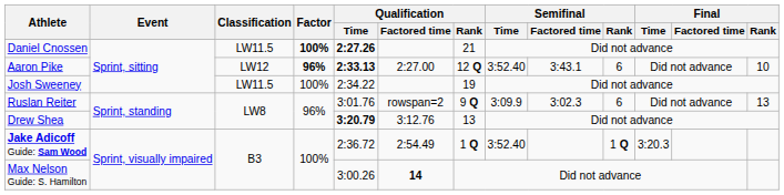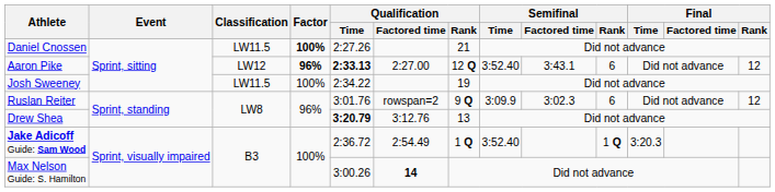Daniel Cnossen | Qualification / Time: bold -> normal
Aaron Pike | Final / Rank: 10 -> 12
Ruslan Reiter | Final / Rank: 13 -> 12
